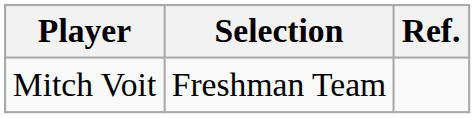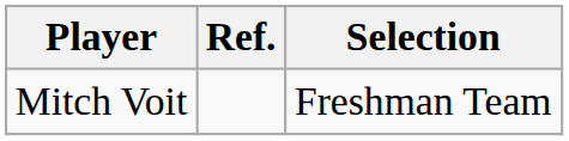columns swapped: Selection <-> Ref.
